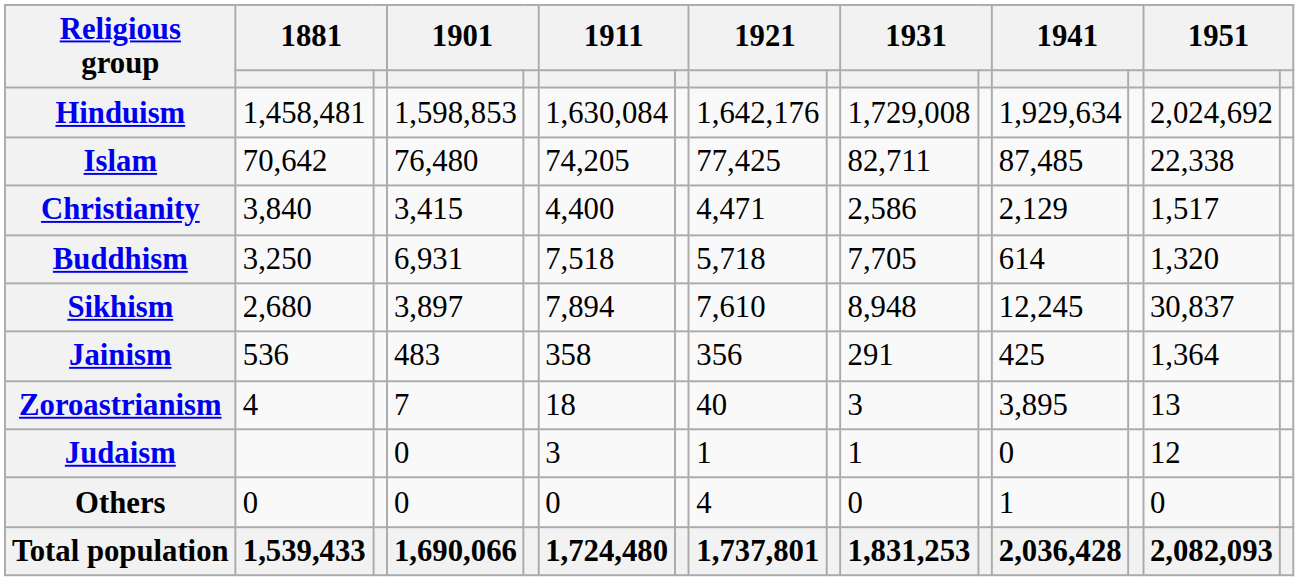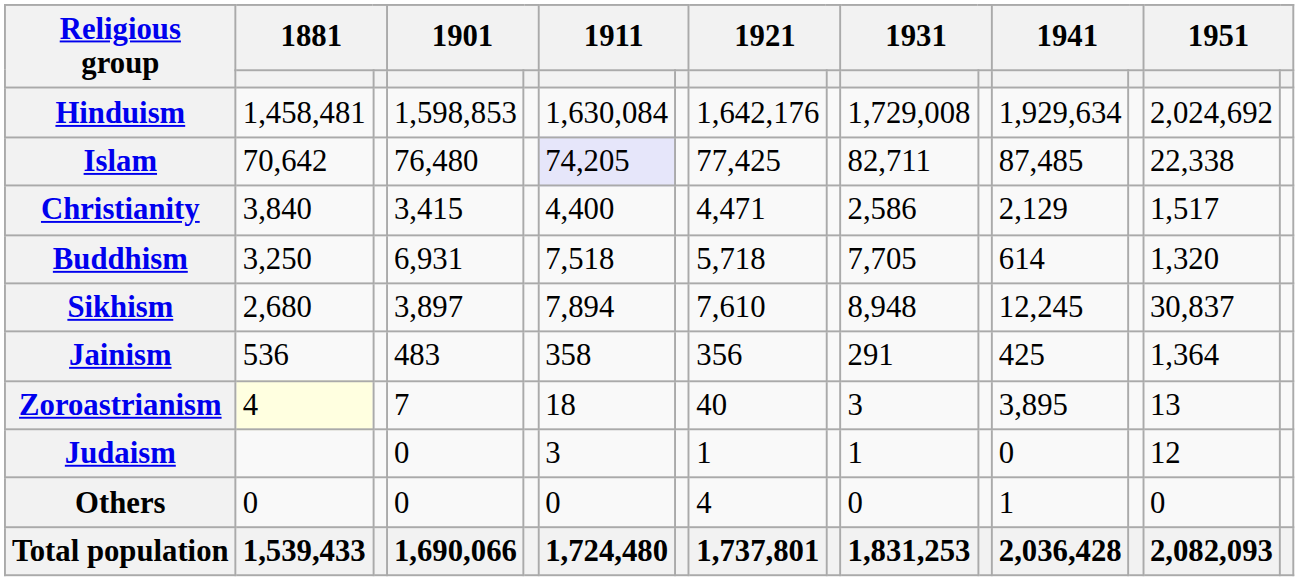Islam | column 6: no background -> lavender background
Zoroastrianism | column 2: no background -> lightyellow background
